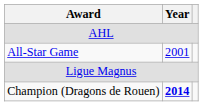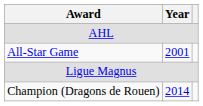Champion (Dragons de Rouen) | Year: bold -> normal
